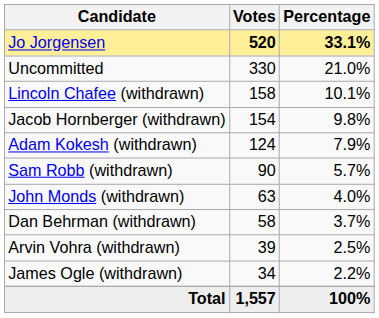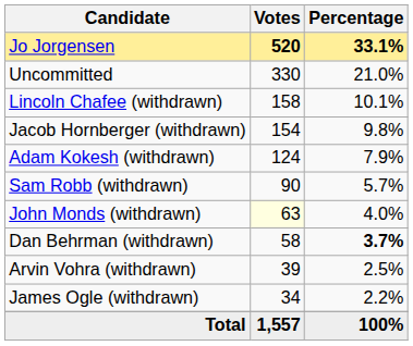John Monds (withdrawn) | Votes: no background -> lightyellow background
Dan Behrman (withdrawn) | Percentage: normal -> bold
